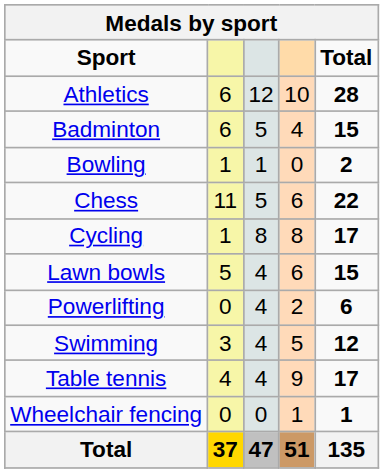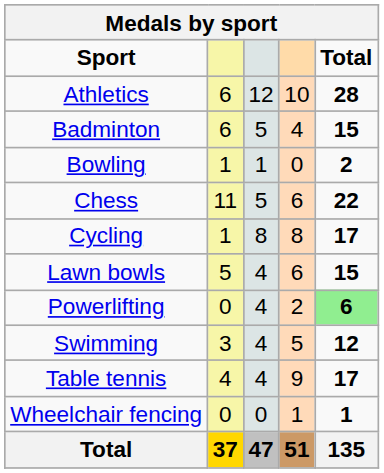Powerlifting | Total: no background -> lightgreen background
